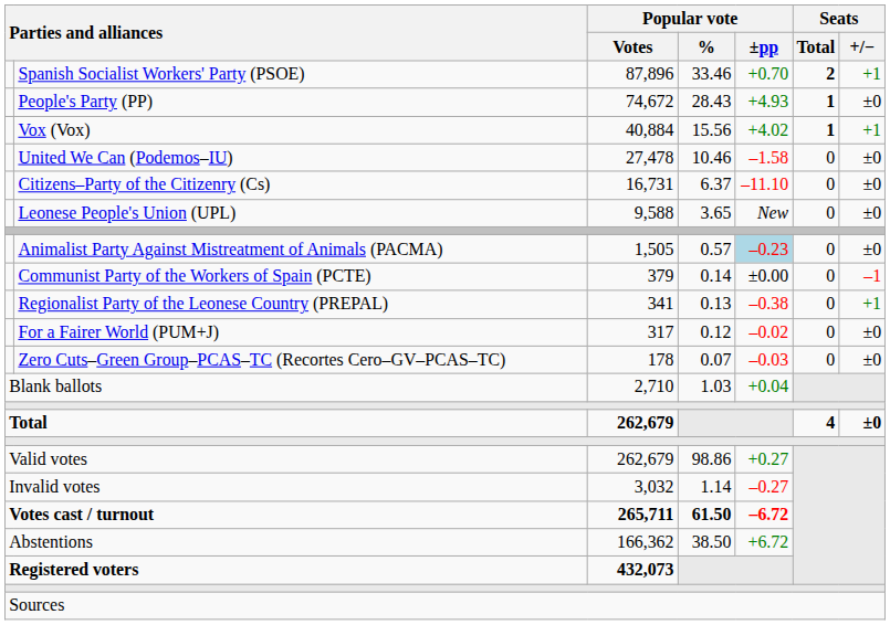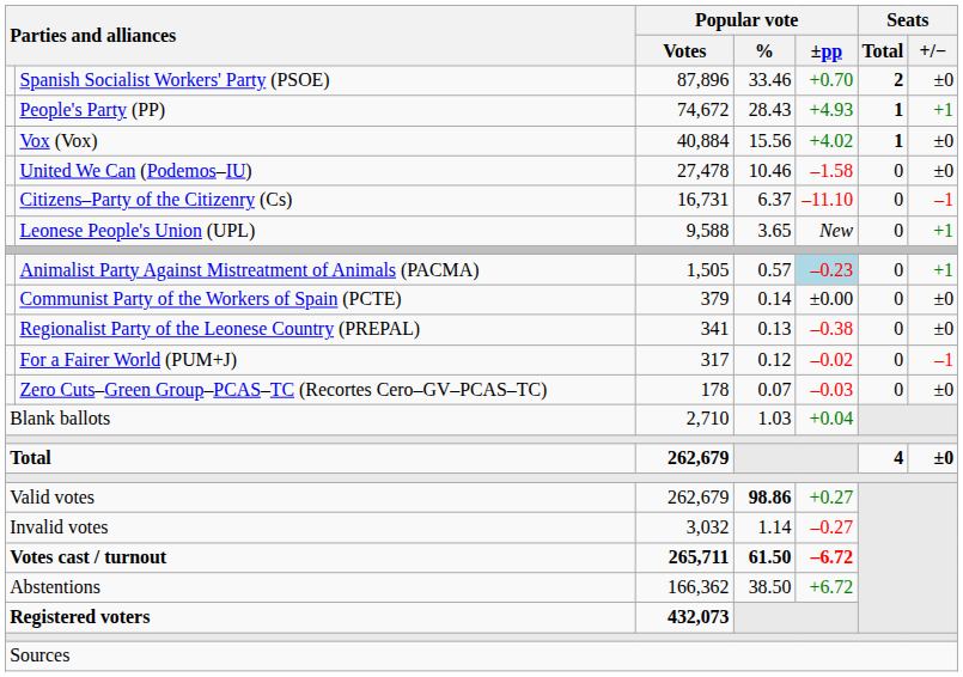Spanish Socialist Workers' Party (PSOE) | Seats / +/−: +1 -> ±0
People's Party (PP) | Seats / +/−: ±0 -> +1
Vox (Vox) | Seats / +/−: +1 -> ±0
Citizens–Party of the Citizenry (Cs) | Seats / +/−: ±0 -> –1
Leonese People's Union (UPL) | Seats / +/−: ±0 -> +1
Animalist Party Against Mistreatment of Animals (PACMA) | Seats / +/−: ±0 -> +1
Communist Party of the Workers of Spain (PCTE) | Seats / +/−: –1 -> ±0
Regionalist Party of the Leonese Country (PREPAL) | Seats / +/−: +1 -> ±0
For a Fairer World (PUM+J) | Seats / +/−: ±0 -> –1
Valid votes | Popular vote / %: normal -> bold
